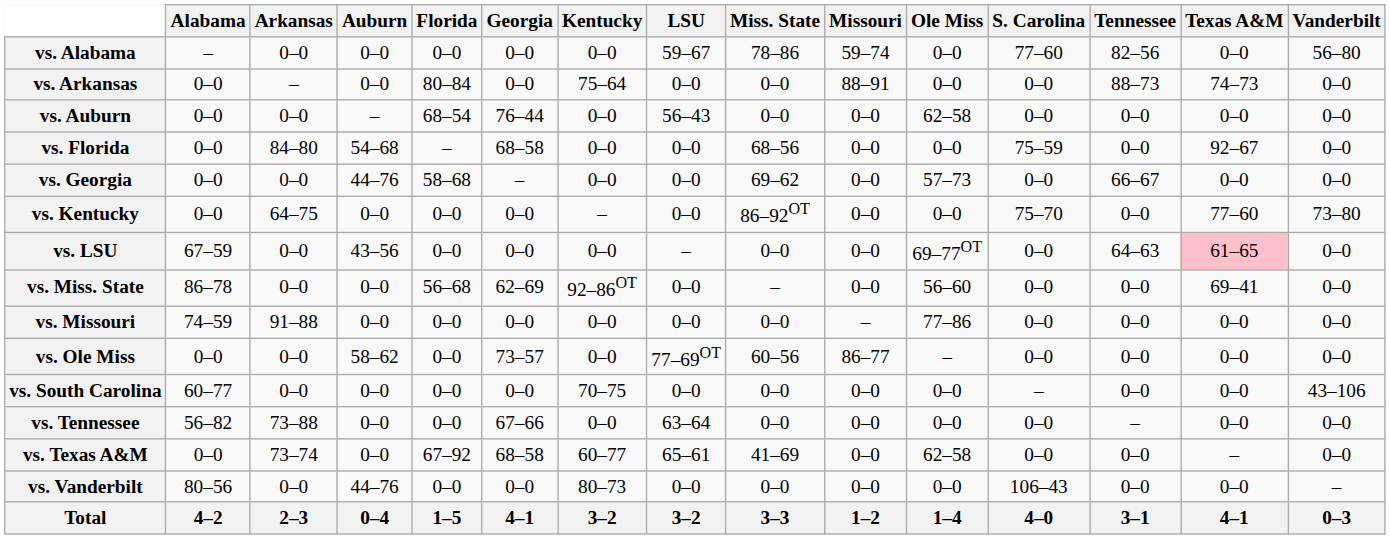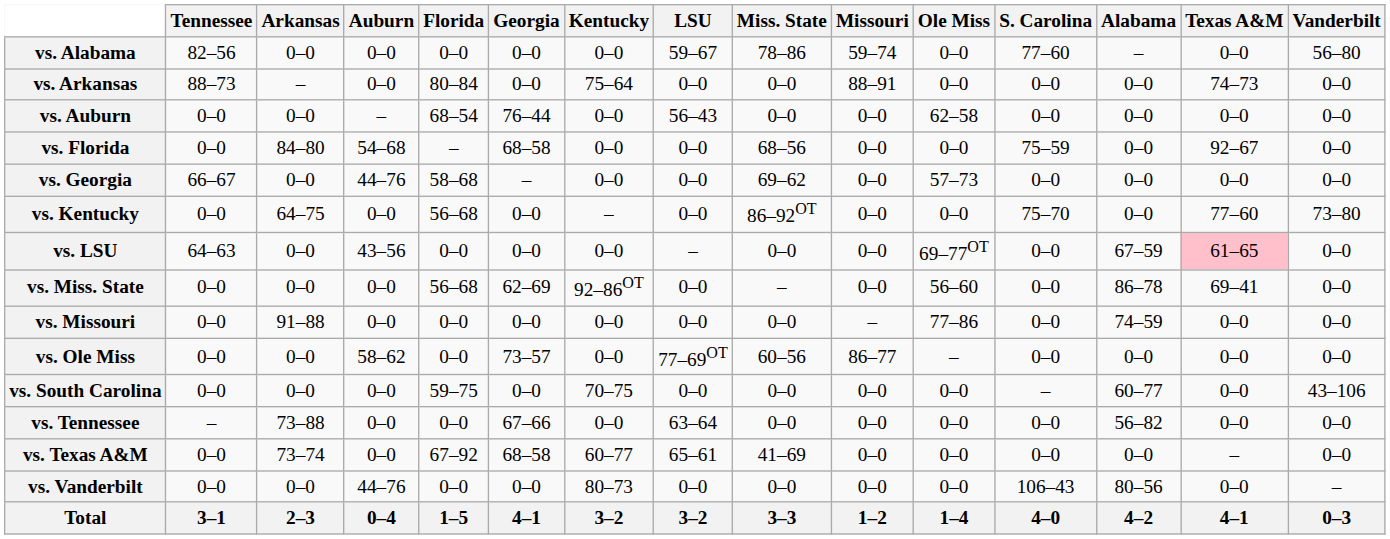columns swapped: Alabama <-> Tennessee
vs. Kentucky | Florida: 0–0 -> 56–68
vs. South Carolina | Florida: 0–0 -> 59–75
vs. Texas A&M | Ole Miss: 62–58 -> 0–0
